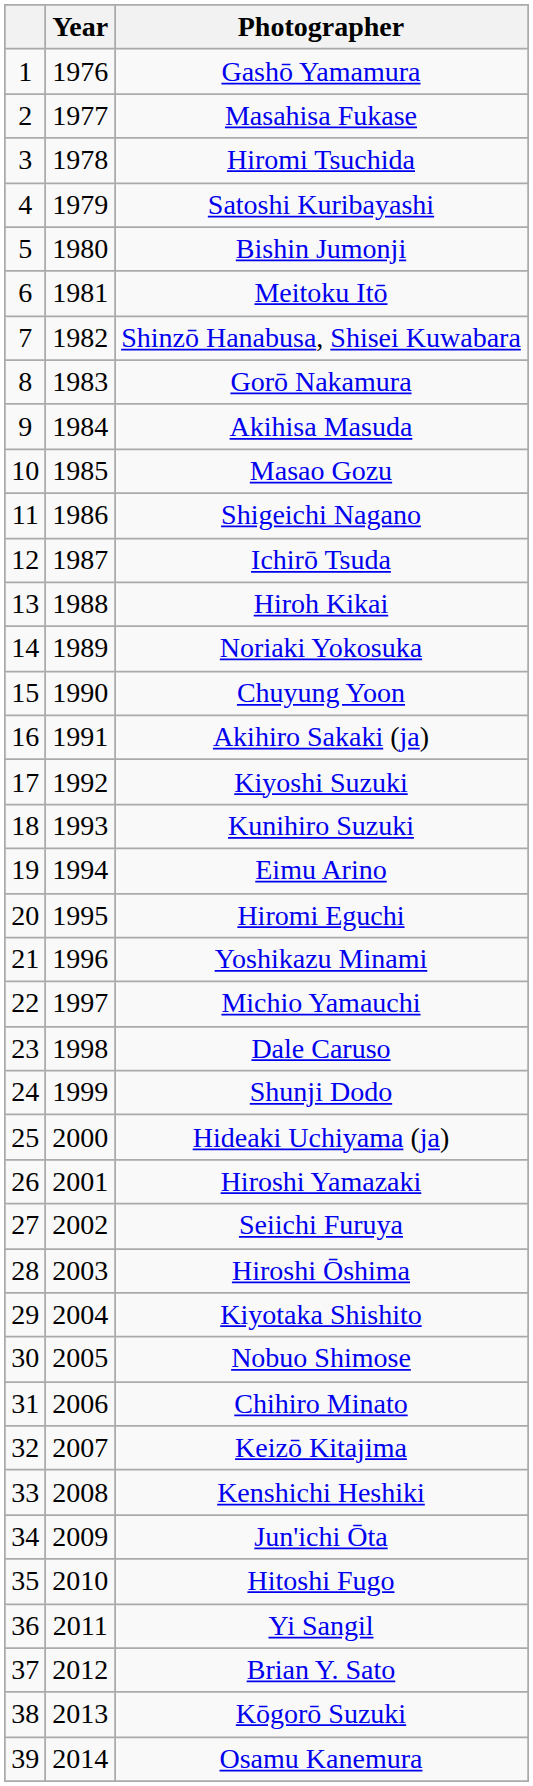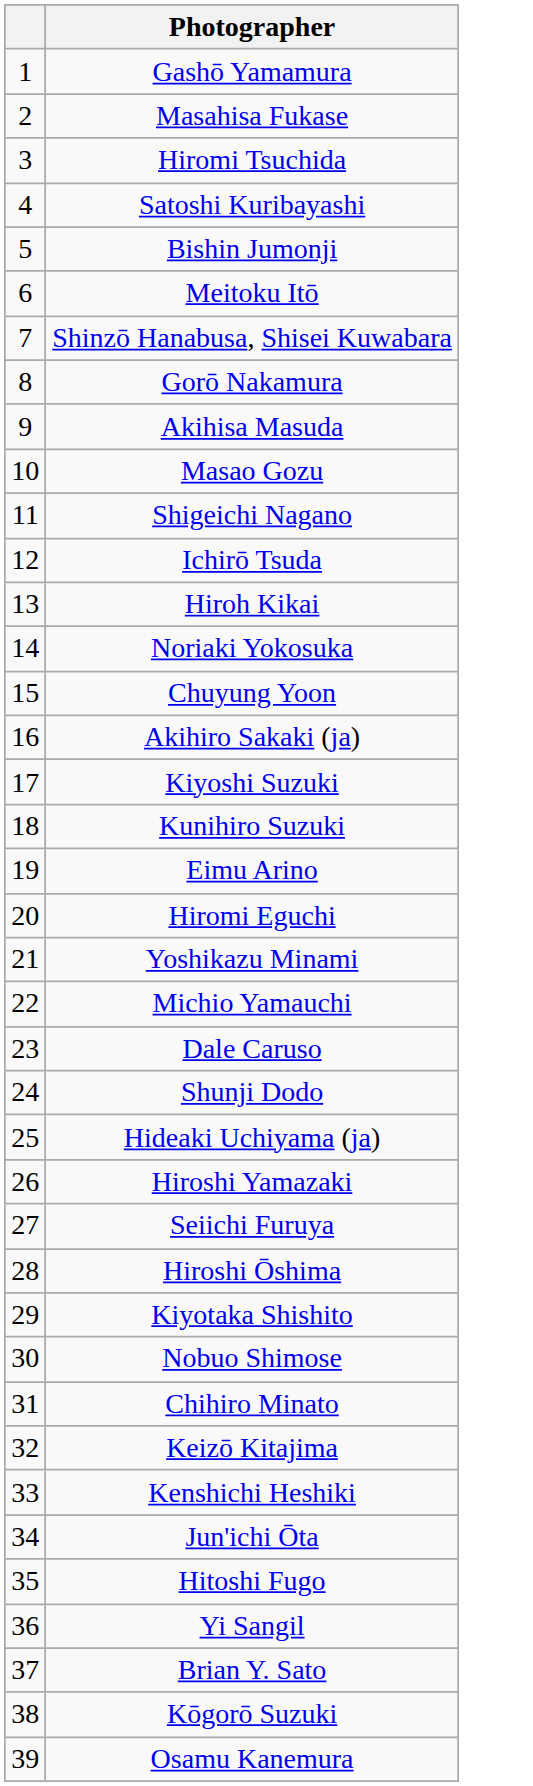- column: Year | 1976 | 1977 | 1978 | 1979 | 1980 | 1981 | 1982 | 1983 | 1984 | 1985 | 1986 | 1987 | 1988 | 1989 | 1990 | 1991 | 1992 | 1993 | 1994 | 1995 | 1996 | 1997 | 1998 | 1999 | 2000 | 2001 | 2002 | 2003 | 2004 | 2005 | 2006 | 2007 | 2008 | 2009 | 2010 | 2011 | 2012 | 2013 | 2014
